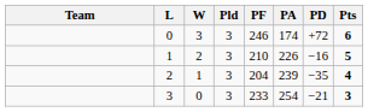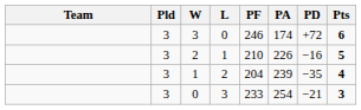columns swapped: Pld <-> L
